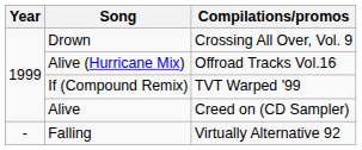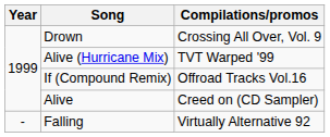Alive (Hurricane Mix) | Compilations/promos: Offroad Tracks Vol.16 -> TVT Warped '99
If (Compound Remix) | Compilations/promos: TVT Warped '99 -> Offroad Tracks Vol.16
